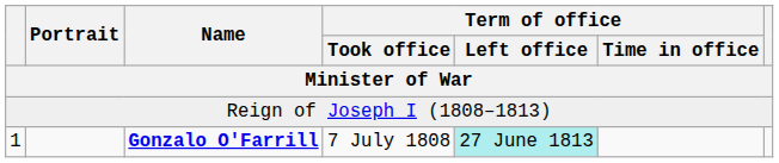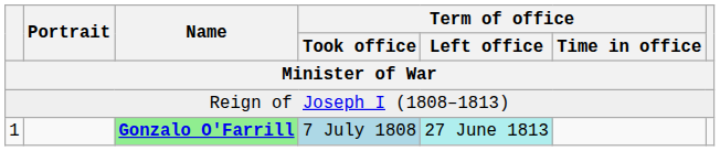1 | Name: no background -> lightgreen background
1 | Term of office / Took office: no background -> lightblue background
